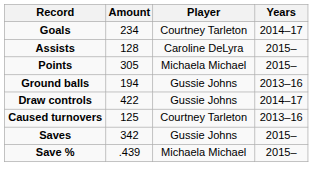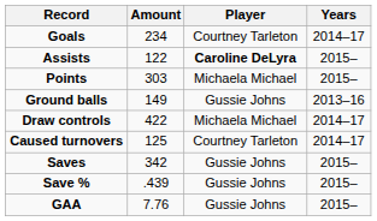Assists | Amount: 128 -> 122
Assists | Player: normal -> bold
Points | Amount: 305 -> 303
Ground balls | Amount: 194 -> 149
Draw controls | Player: Gussie Johns -> Michaela Michael
Caused turnovers | Years: 2013–16 -> 2014–17
Save % | Player: Michaela Michael -> Gussie Johns
+ row: GAA | 7.76 | Gussie Johns | 2015–
